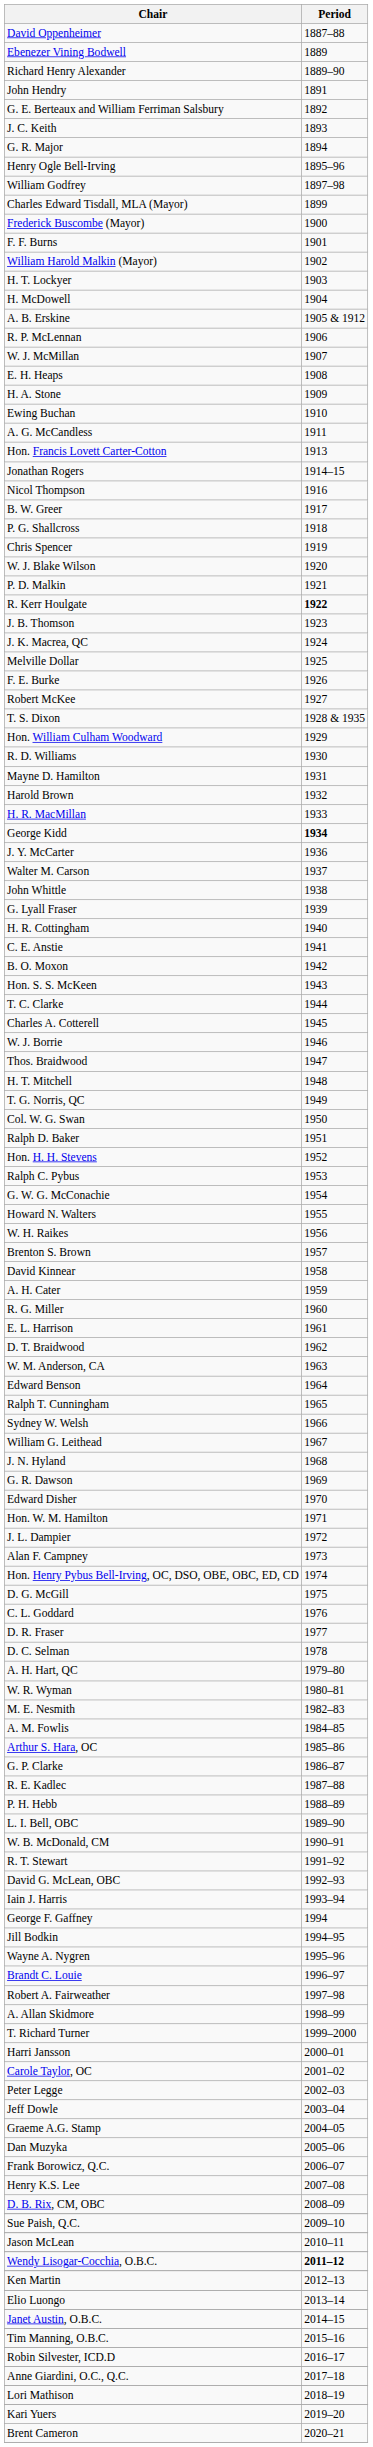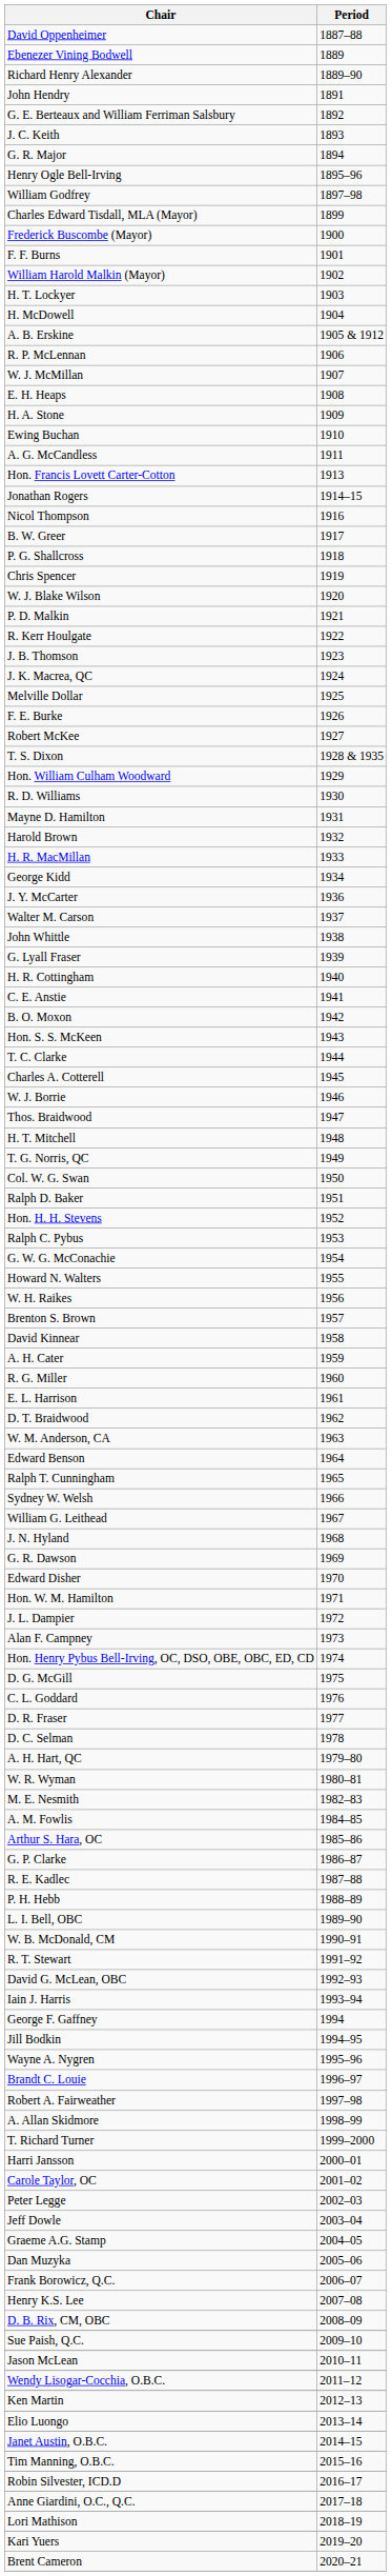R. Kerr Houlgate | Period: bold -> normal
George Kidd | Period: bold -> normal
Wendy Lisogar-Cocchia, O.B.C. | Period: bold -> normal
